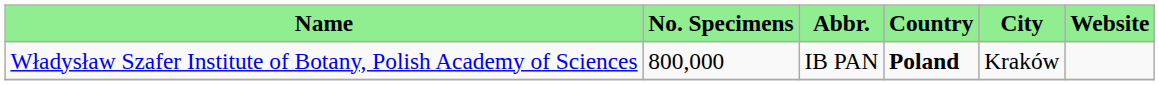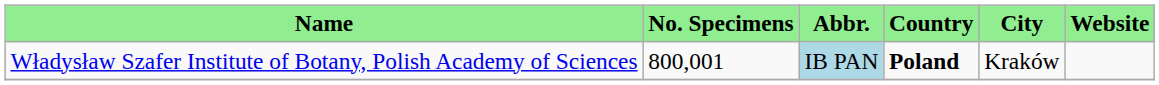row 2 | No. Specimens: 800,000 -> 800,001
row 2 | Abbr.: no background -> lightblue background
